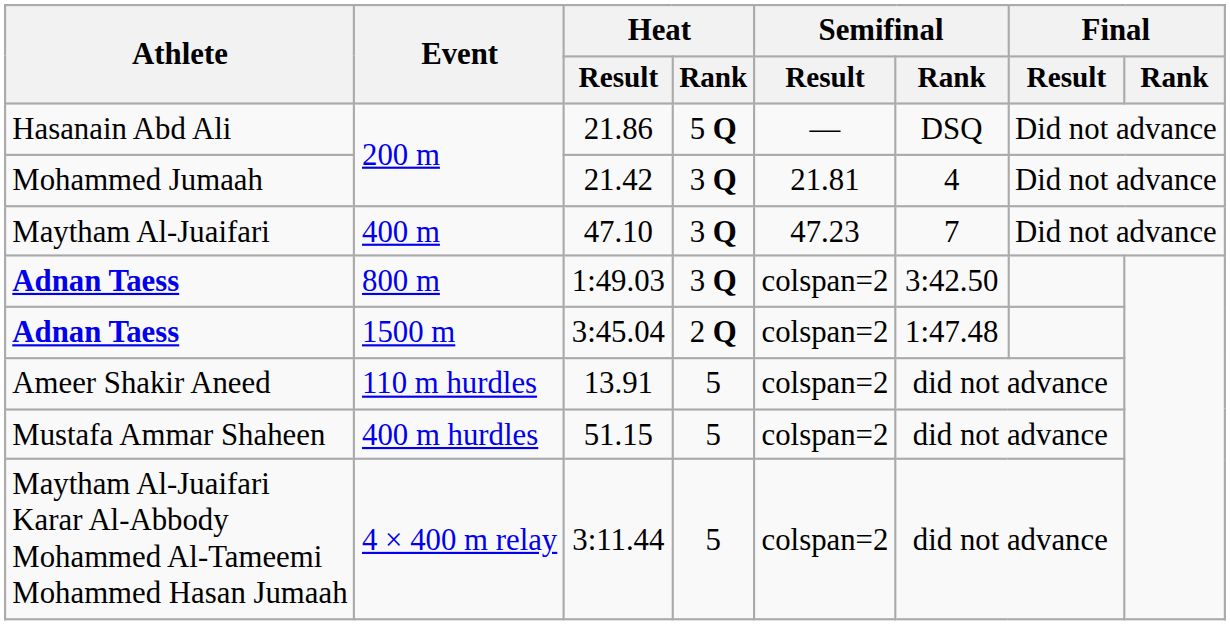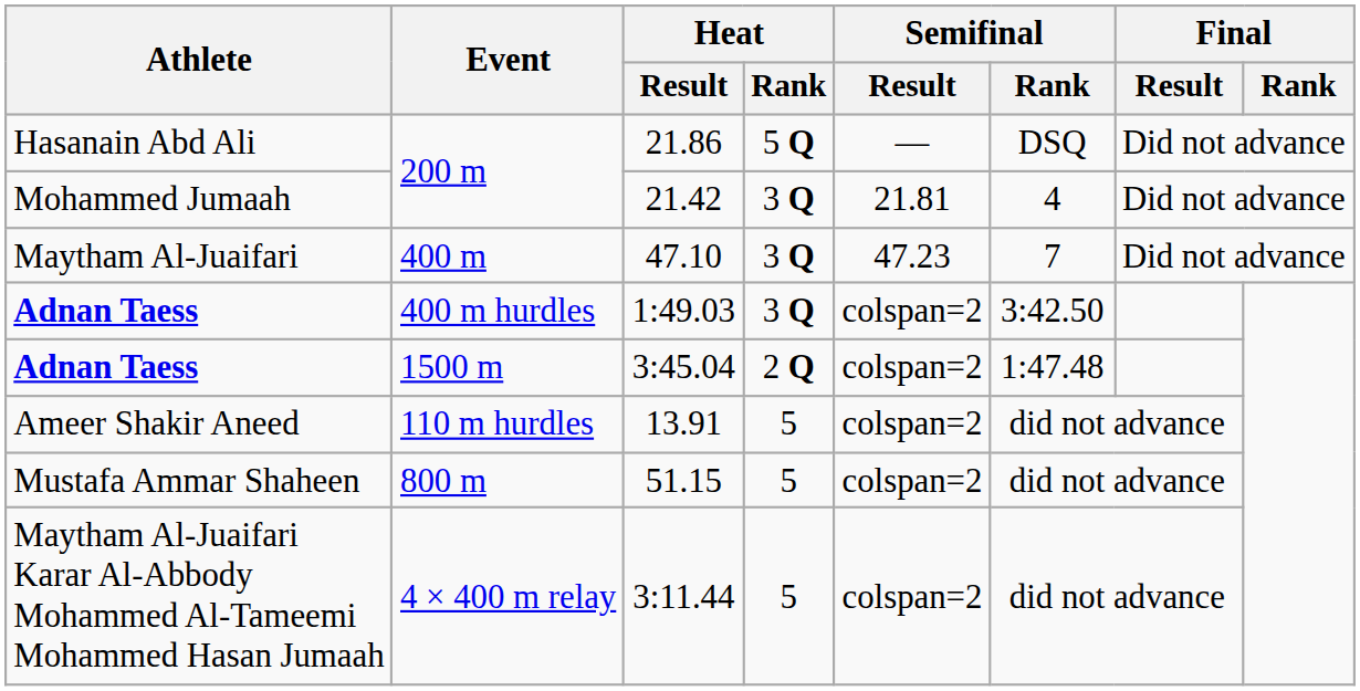1:49.03 | Event: 800 m -> 400 m hurdles
51.15 | Event: 400 m hurdles -> 800 m
